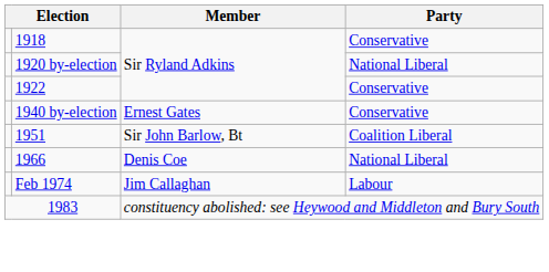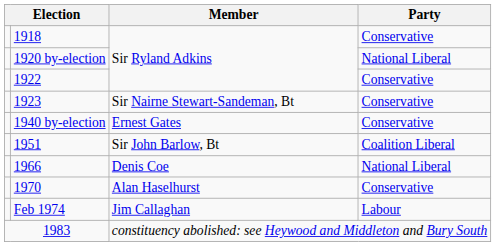+ row: 1923 | Sir Nairne Stewart-Sandeman, Bt | Conservative
+ row: 1970 | Alan Haselhurst | Conservative
